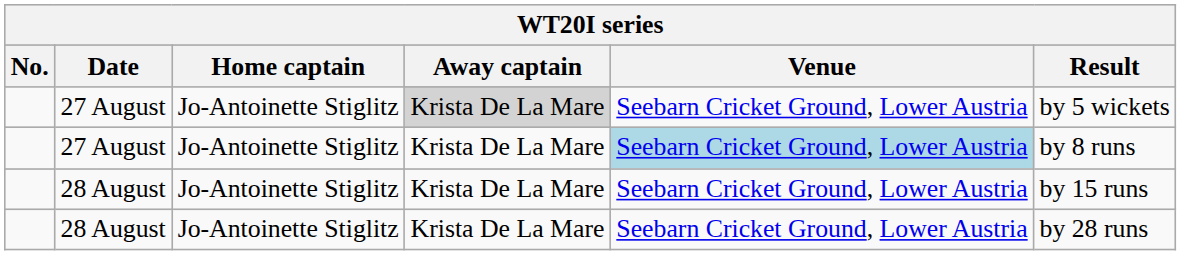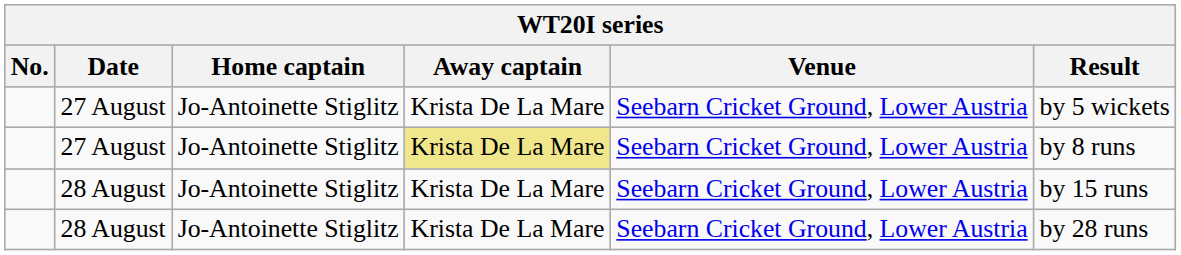row 3 | Away captain: lightgrey background -> no background
row 4 | Away captain: no background -> khaki background
row 4 | Venue: lightblue background -> no background
